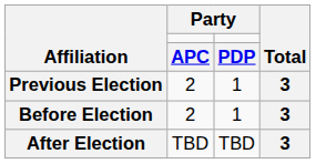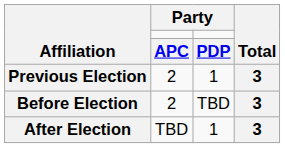Before Election | column 3: 1 -> TBD
After Election | column 3: TBD -> 1
